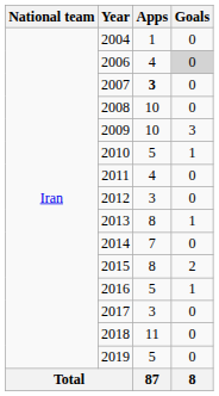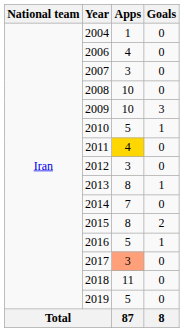2006 | Goals: lightgrey background -> no background
2007 | Apps: bold -> normal
2011 | Apps: no background -> gold background
2017 | Apps: no background -> lightsalmon background
